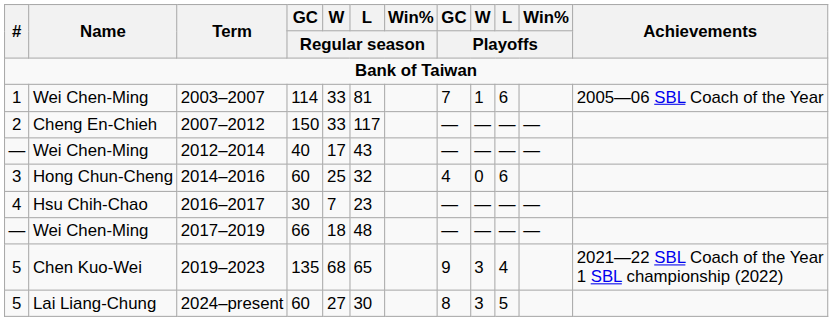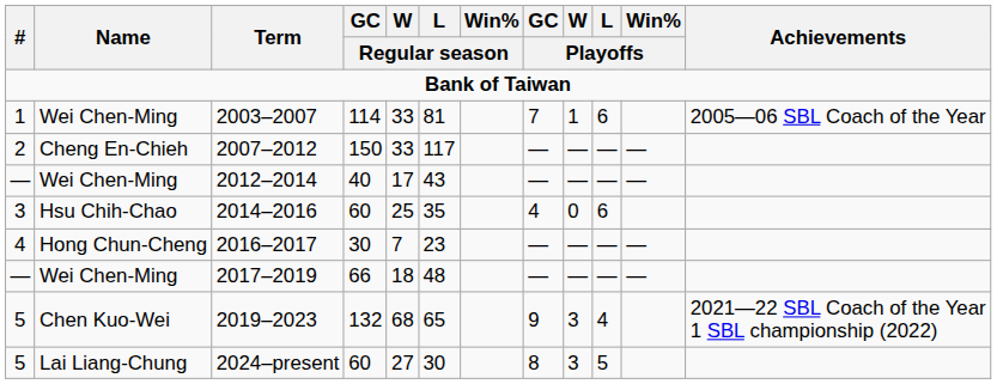2014–2016 | Name: Hong Chun-Cheng -> Hsu Chih-Chao
2014–2016 | L / Regular season: 32 -> 35
2016–2017 | Name: Hsu Chih-Chao -> Hong Chun-Cheng
2019–2023 | GC / Regular season: 135 -> 132
